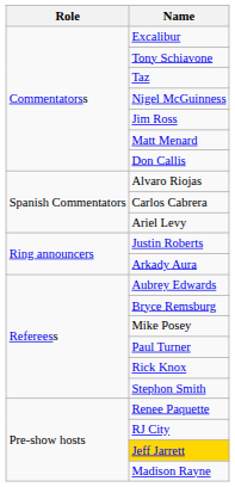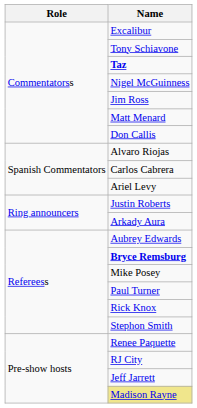Taz | Name: normal -> bold
Bryce Remsburg | Name: normal -> bold
Jeff Jarrett | Name: gold background -> no background
Madison Rayne | Name: no background -> khaki background
